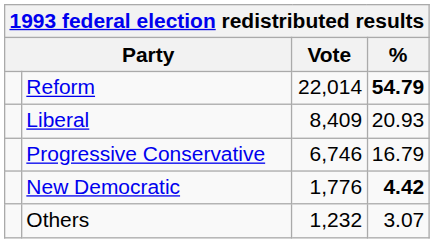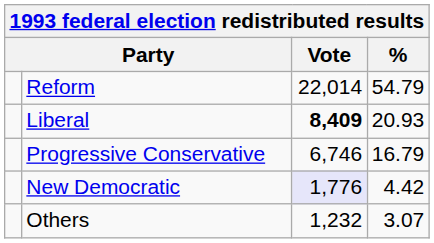Reform | %: bold -> normal
Liberal | Vote: normal -> bold
New Democratic | Vote: no background -> lavender background
New Democratic | %: bold -> normal
